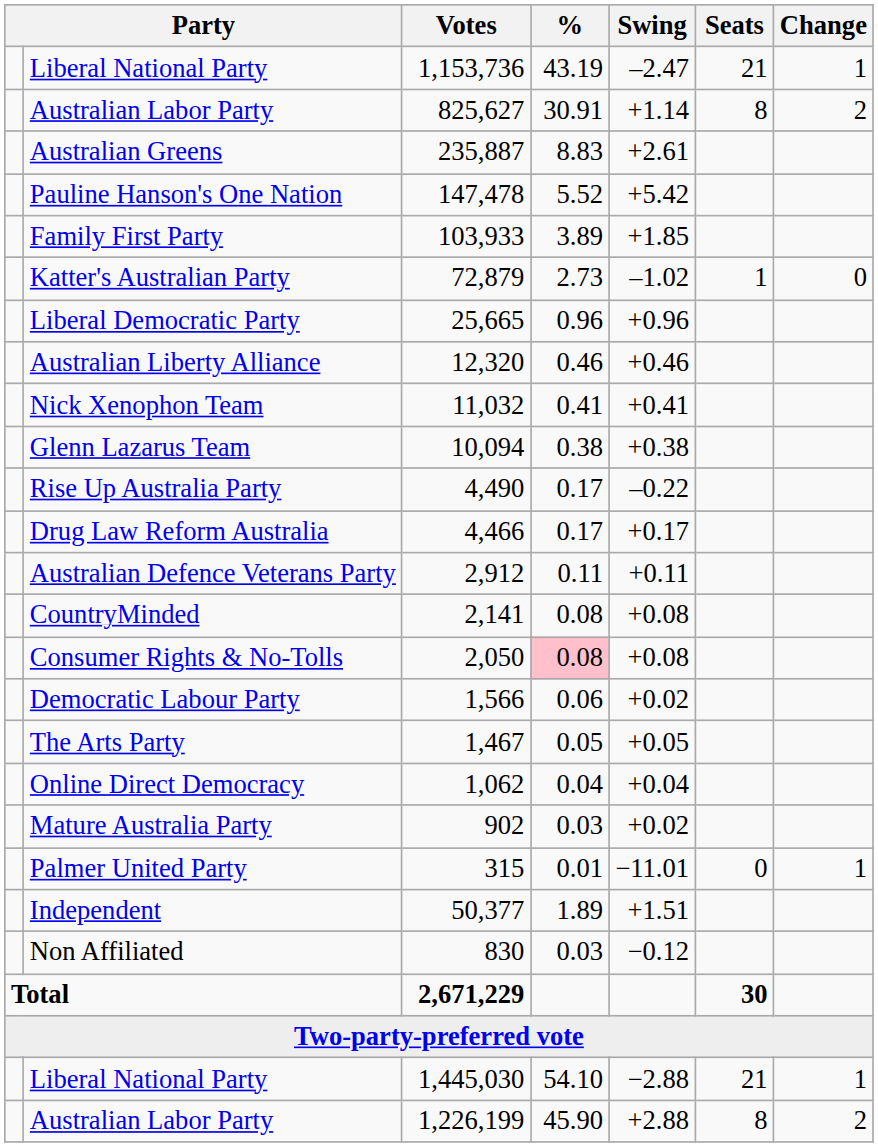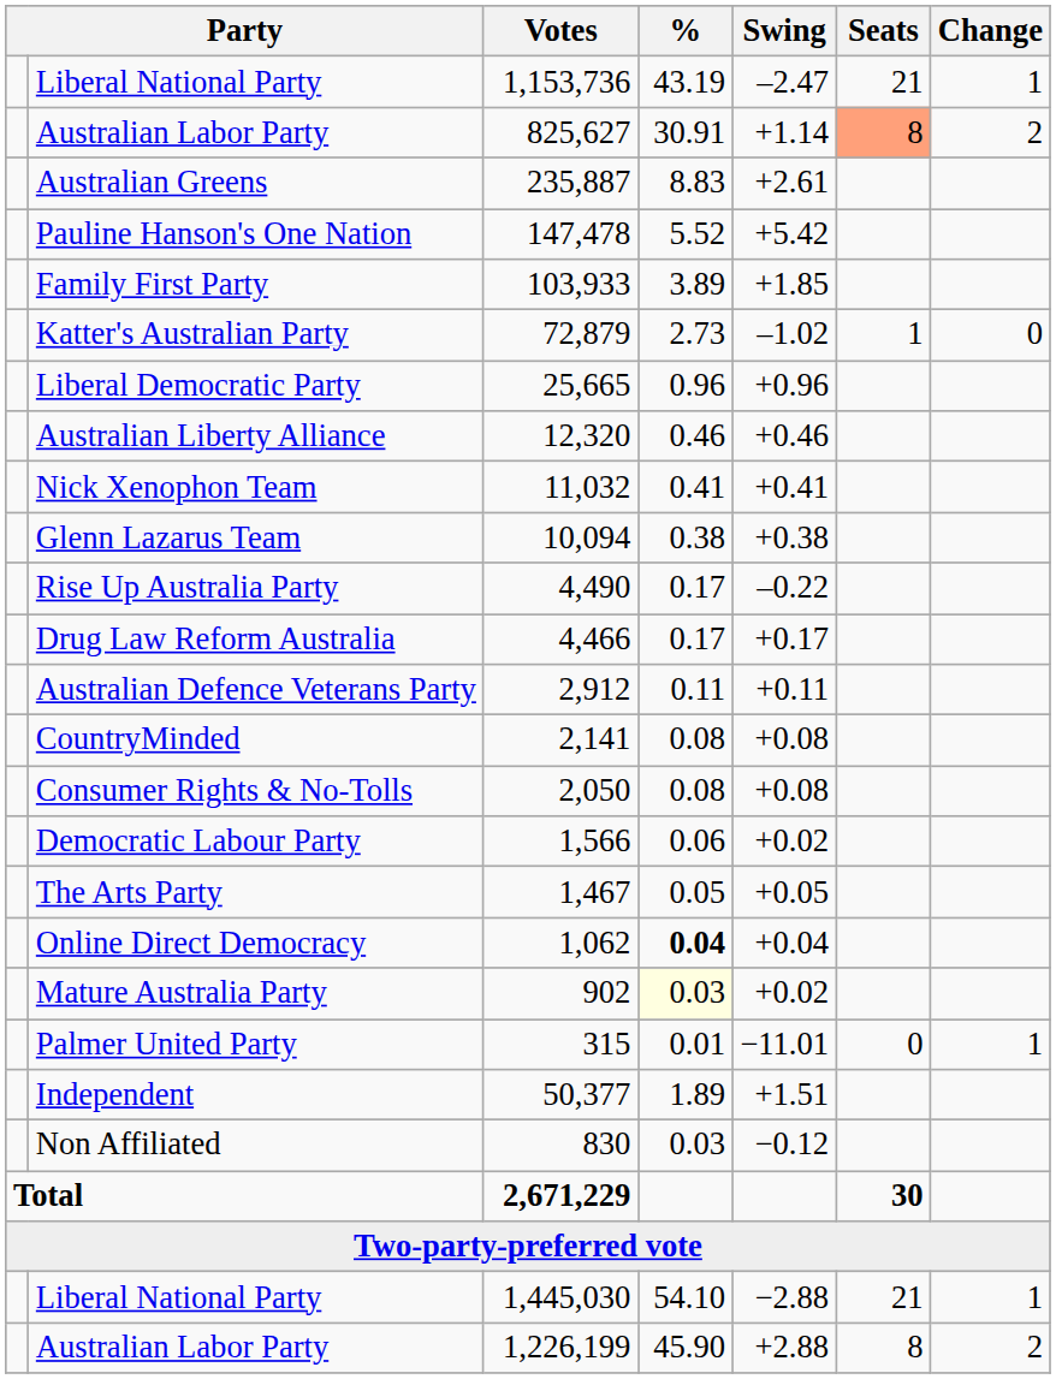Australian Labor Party / 825,627 | Seats: no background -> lightsalmon background
Consumer Rights & No-Tolls | %: pink background -> no background
Online Direct Democracy | %: normal -> bold
Mature Australia Party | %: no background -> lightyellow background
